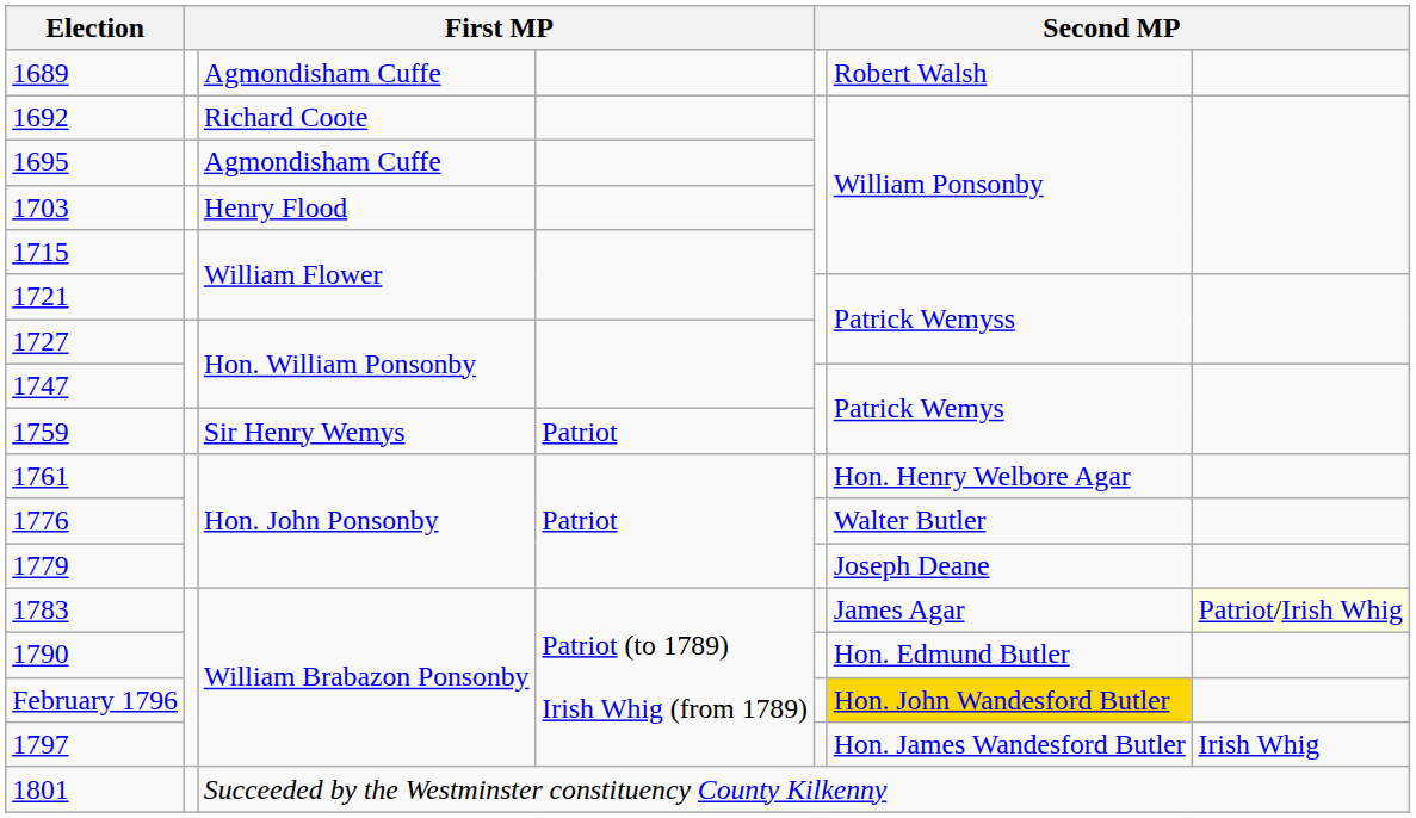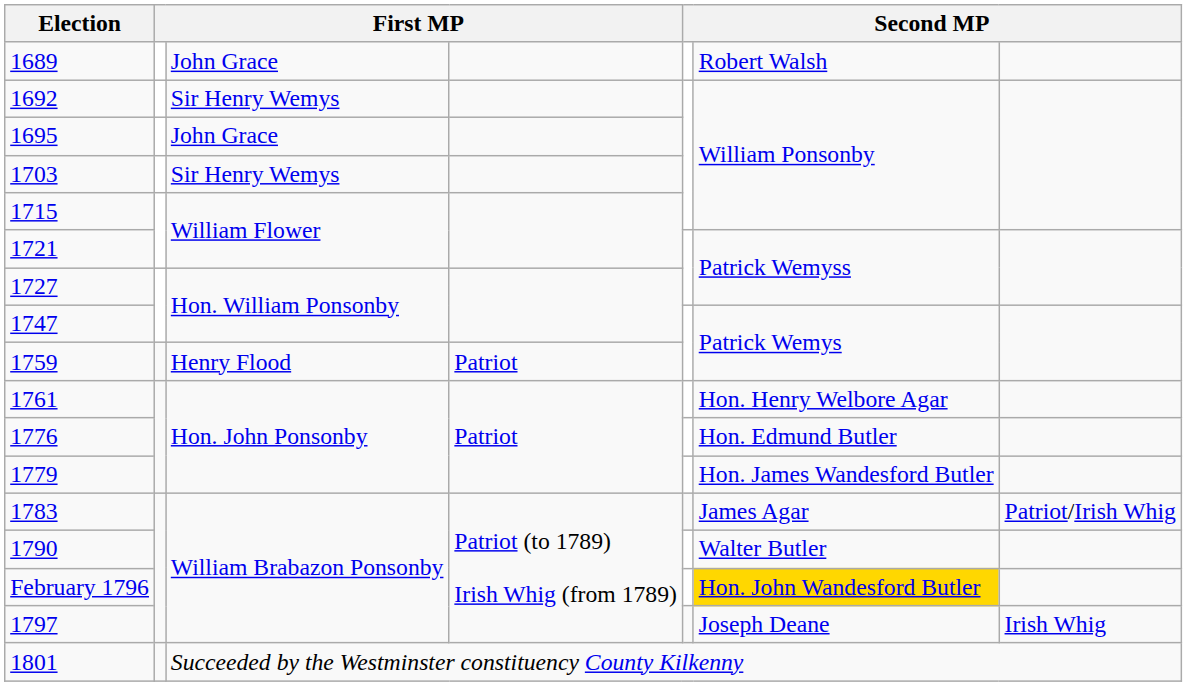1689 | column 3: Agmondisham Cuffe -> John Grace
1692 | column 3: Richard Coote -> Sir Henry Wemys
1695 | column 3: Agmondisham Cuffe -> John Grace
1703 | column 3: Henry Flood -> Sir Henry Wemys
1759 | column 3: Sir Henry Wemys -> Henry Flood
1776 | column 6: Walter Butler -> Hon. Edmund Butler
1779 | column 6: Joseph Deane -> Hon. James Wandesford Butler
1783 | column 7: lightyellow background -> no background
1790 | column 6: Hon. Edmund Butler -> Walter Butler
1797 | column 6: Hon. James Wandesford Butler -> Joseph Deane
